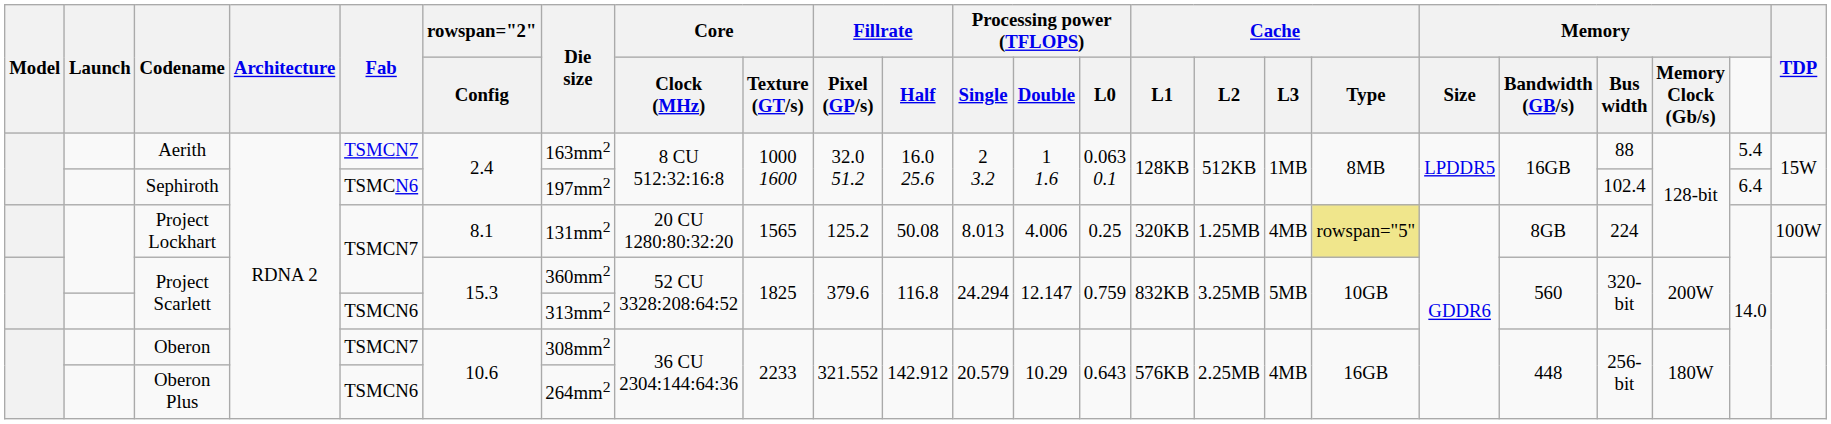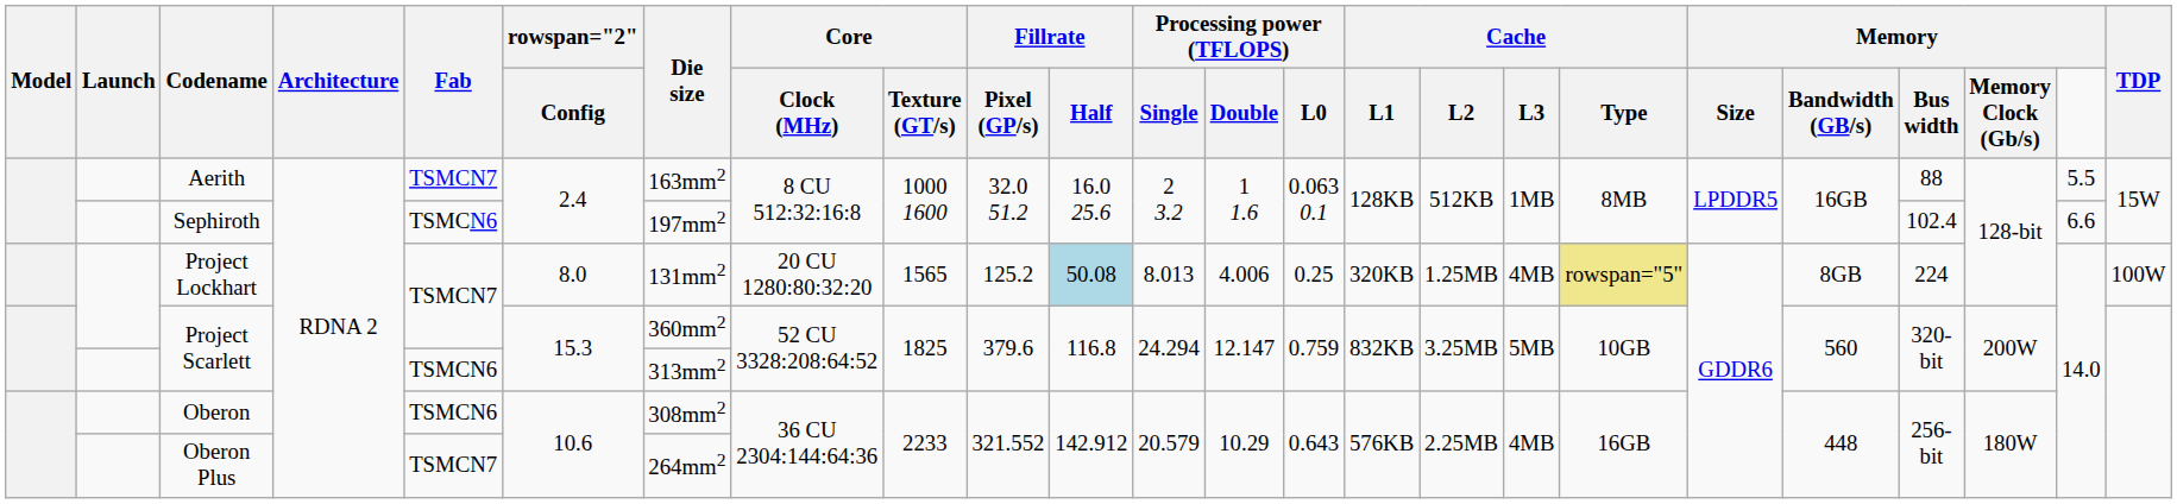Aerith | Memory: 5.4 -> 5.5
Sephiroth | Memory: 6.4 -> 6.6
Project Lockhart | rowspan="2" / Config: 8.1 -> 8.0
Project Lockhart | Fillrate / Half: no background -> lightblue background
Oberon | Fab: TSMCN7 -> TSMCN6
Oberon Plus | Fab: TSMCN6 -> TSMCN7
